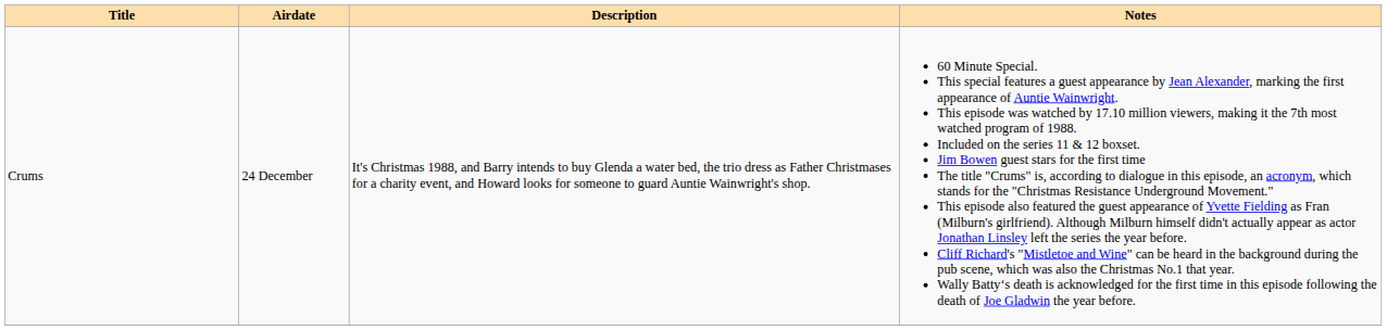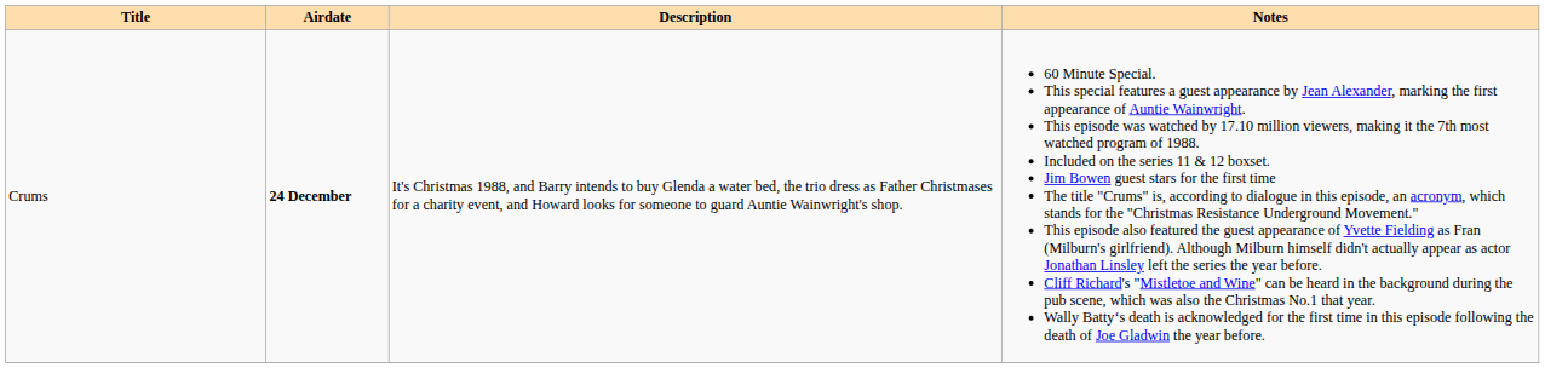Crums | Airdate: normal -> bold
